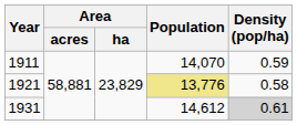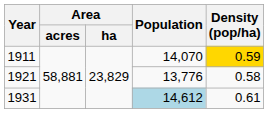1911 | Density (pop/ha): no background -> gold background
1921 | Population: khaki background -> no background
1931 | Population: no background -> lightblue background
1931 | Density (pop/ha): lightgrey background -> no background
